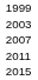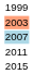2003 | column 1: no background -> lightsalmon background
2007 | column 1: no background -> lightblue background
